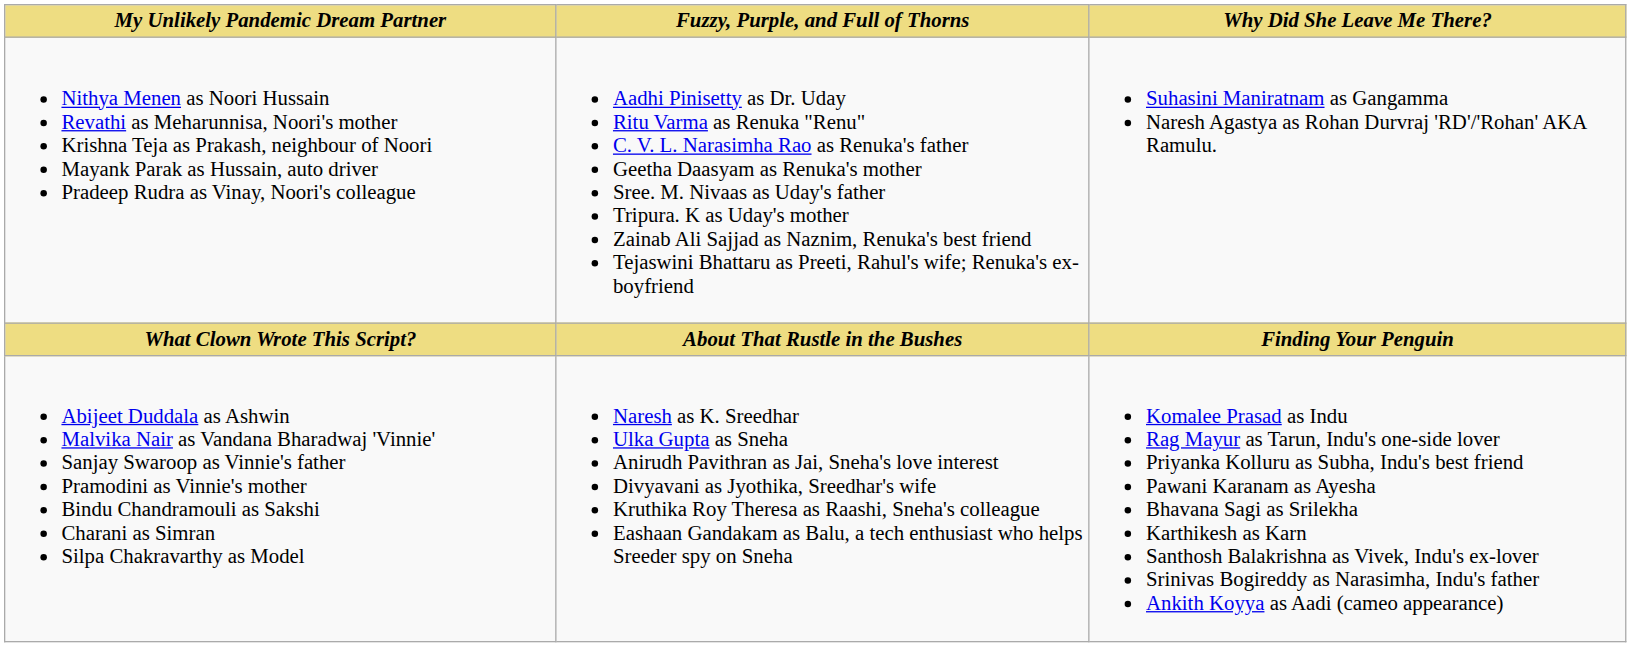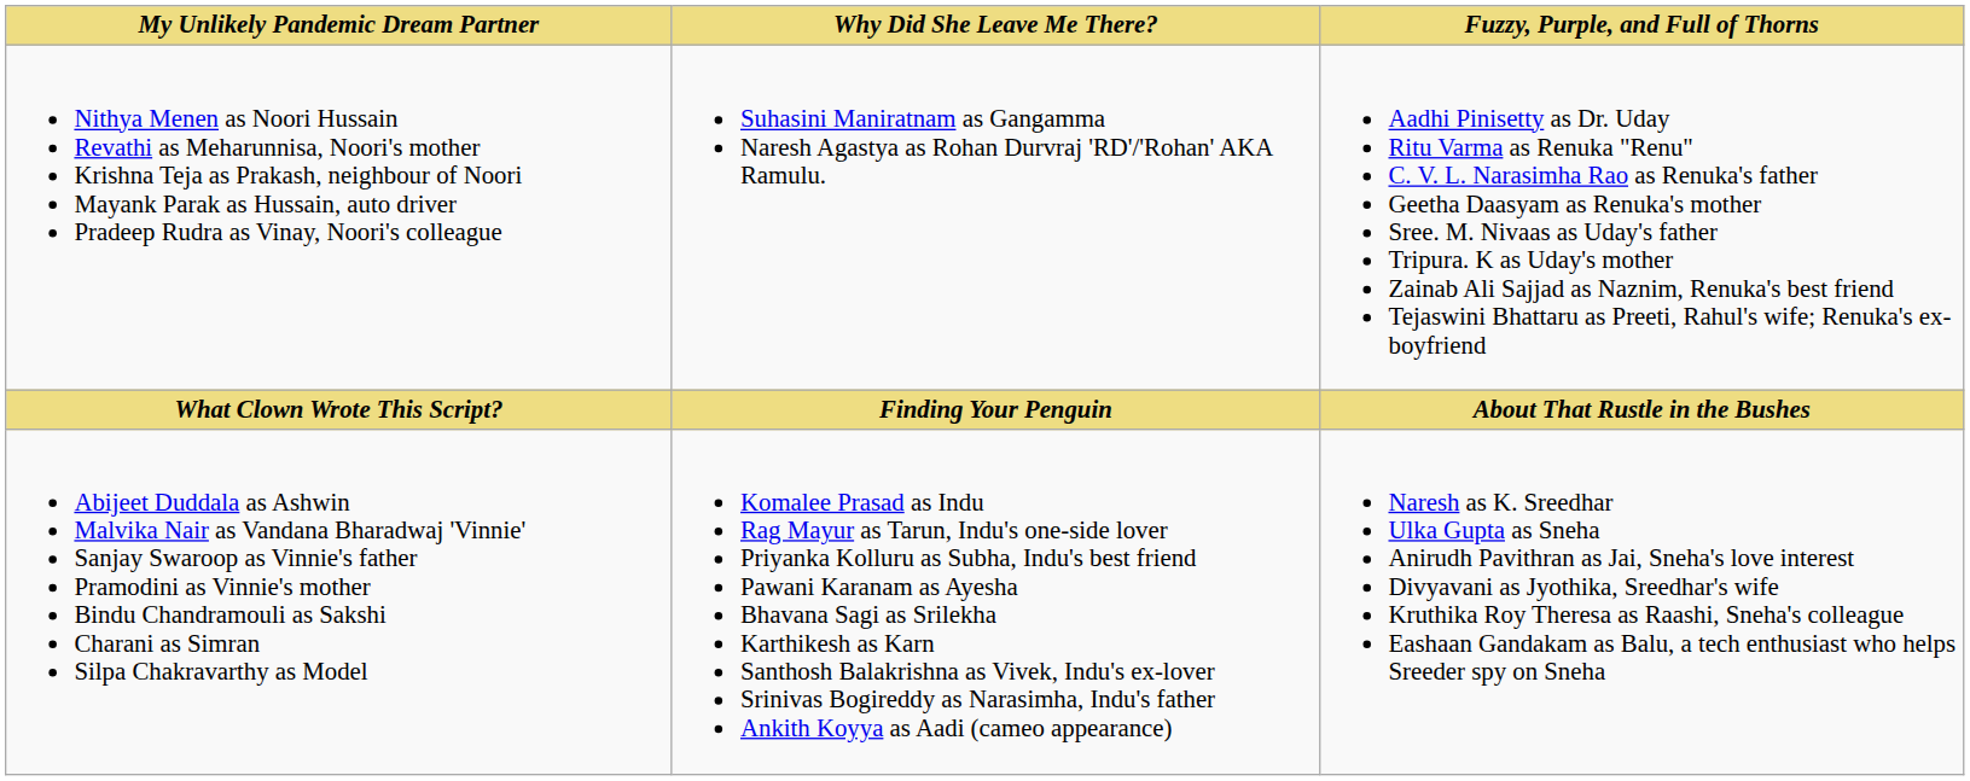columns swapped: Fuzzy, Purple, and Full of Thorns <-> Why Did She Leave Me There?
